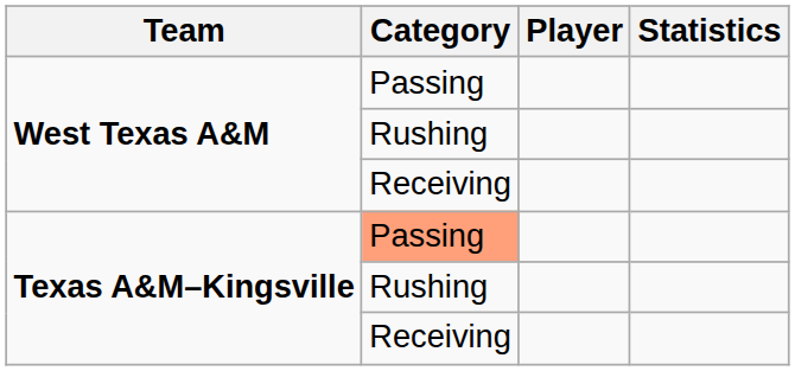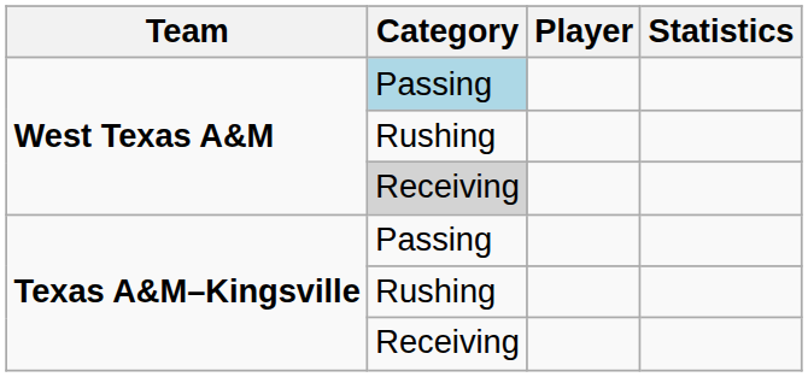West Texas A&M / Passing | Category: no background -> lightblue background
West Texas A&M / Receiving | Category: no background -> lightgrey background
Texas A&M–Kingsville / Passing | Category: lightsalmon background -> no background
